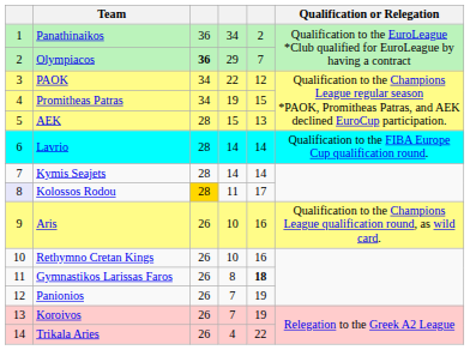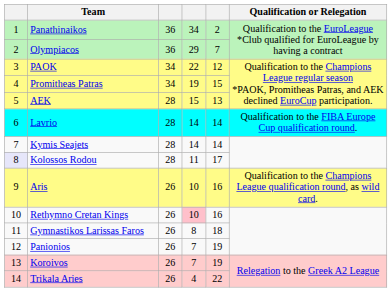Olympiacos | column 3: bold -> normal
Kolossos Rodou | column 3: gold background -> no background
Rethymno Cretan Kings | column 4: no background -> pink background
Gymnastikos Larissas Faros | column 5: bold -> normal
